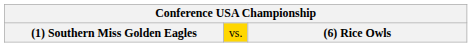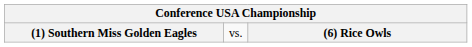(1) Southern Miss Golden Eagles | column 2: gold background -> no background
